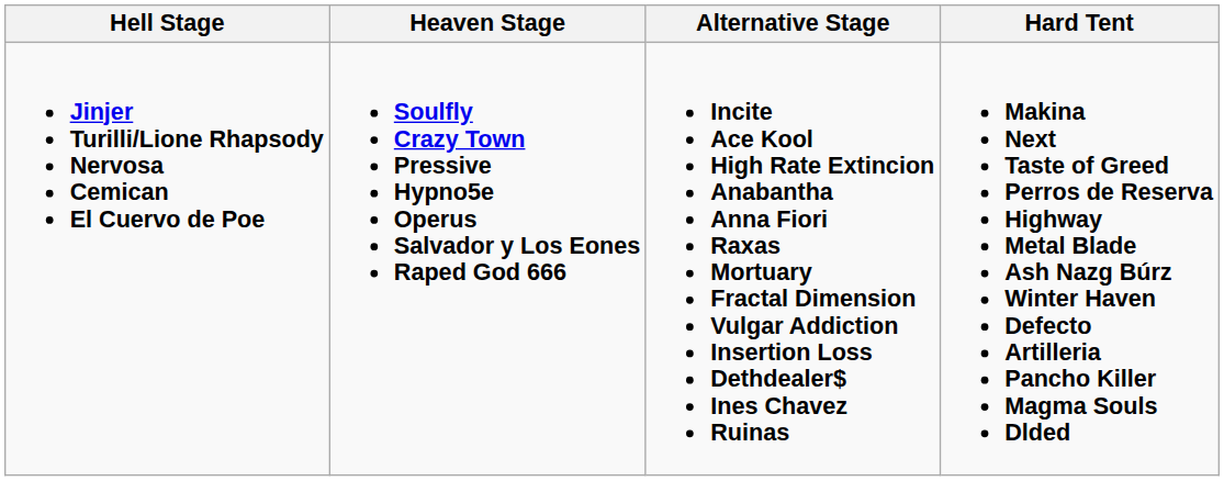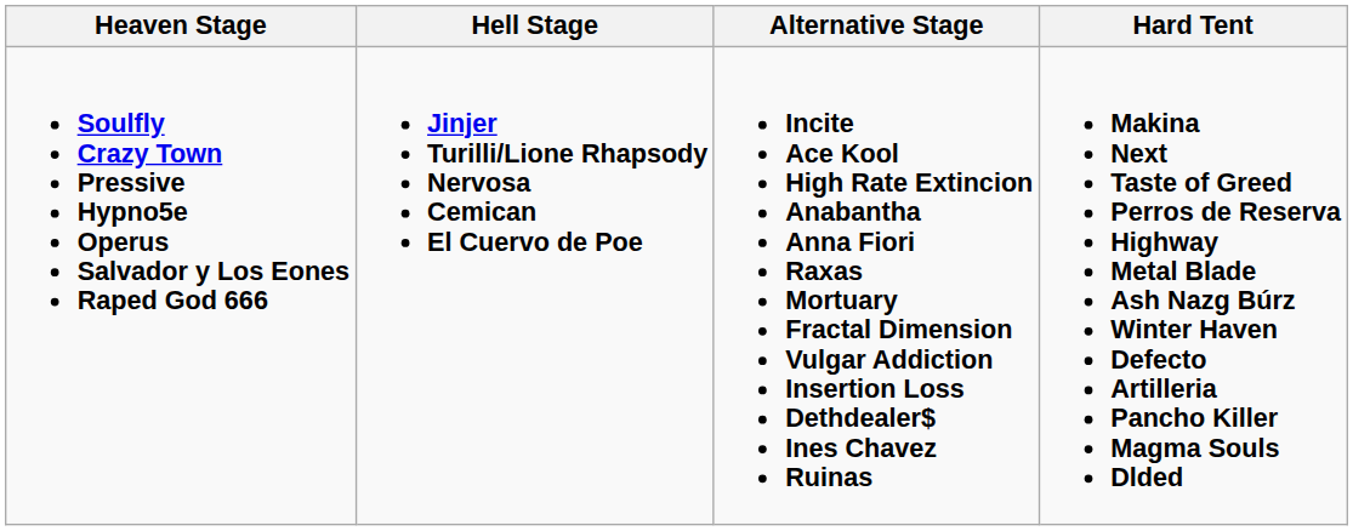columns swapped: Hell Stage <-> Heaven Stage
